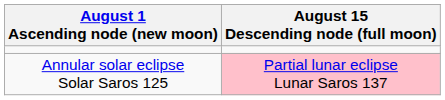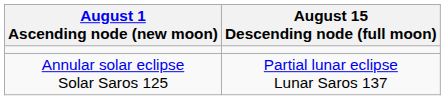Annular solar eclipse Solar Saros 125 | August 15 Descending node (full moon): pink background -> no background
